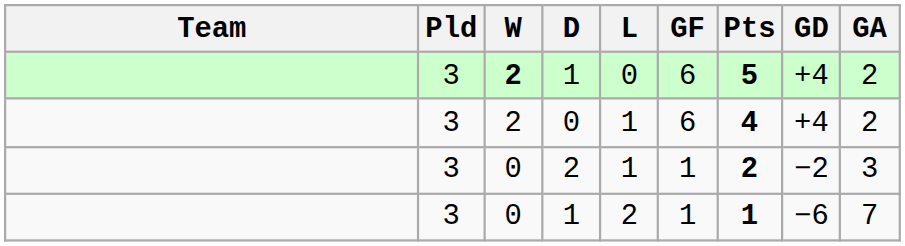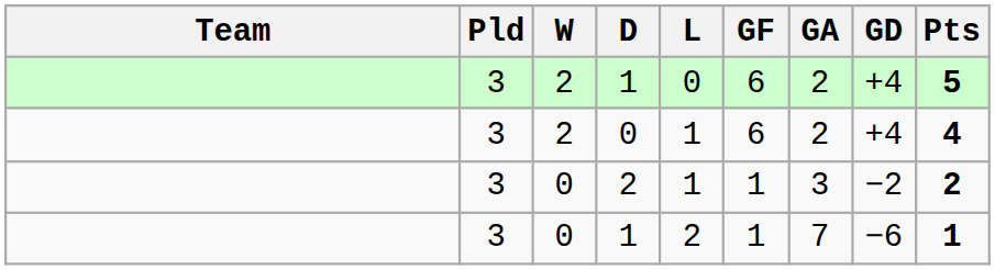columns swapped: GA <-> Pts
row 2 | W: bold -> normal
